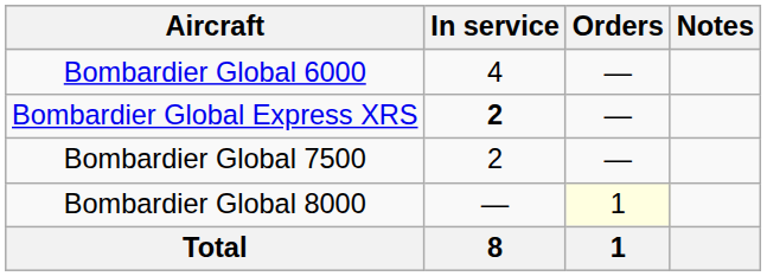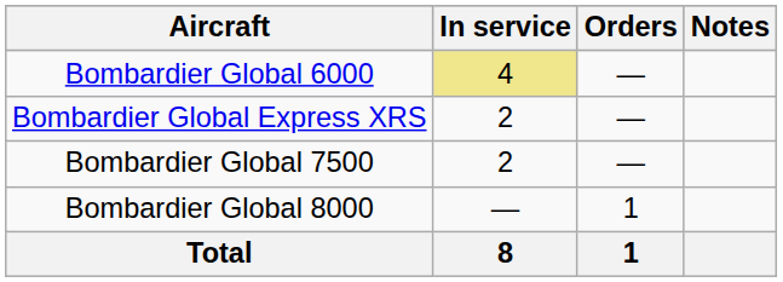Bombardier Global 6000 | In service: no background -> khaki background
Bombardier Global Express XRS | In service: bold -> normal
Bombardier Global 8000 | Orders: lightyellow background -> no background
